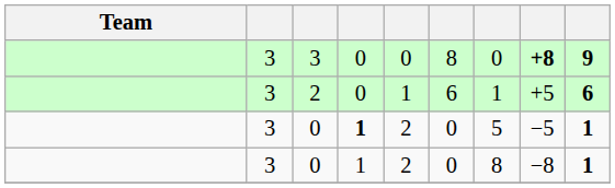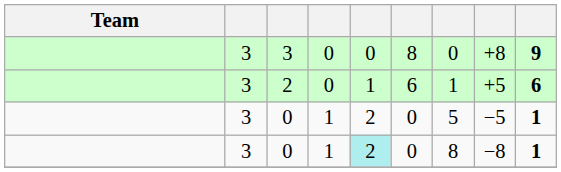row 2 | column 8: bold -> normal
row 4 | column 4: bold -> normal
row 5 | column 5: no background -> paleturquoise background
